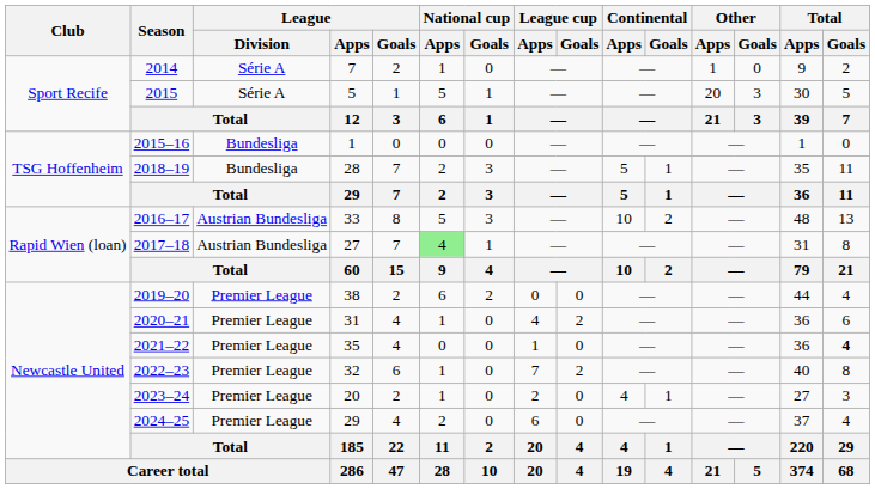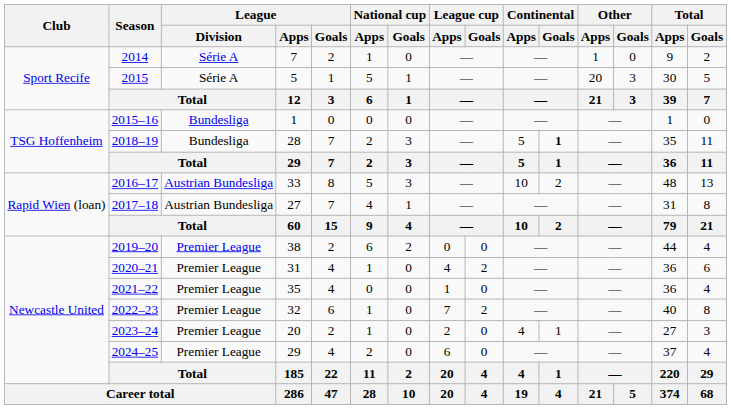2018–19 | Continental / Goals: normal -> bold
2017–18 | National cup / Apps: lightgreen background -> no background
2021–22 | Total / Goals: bold -> normal
